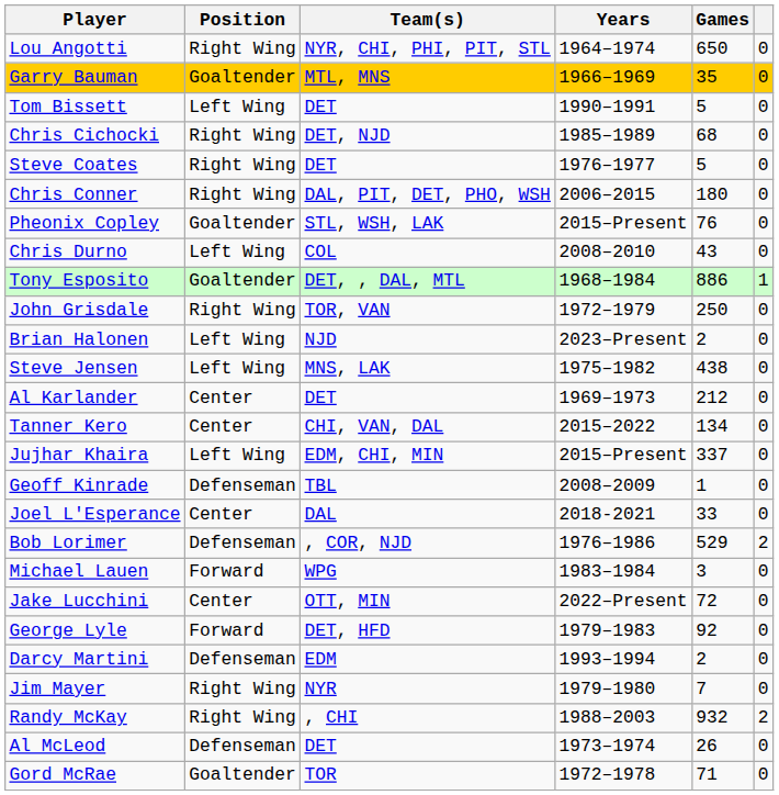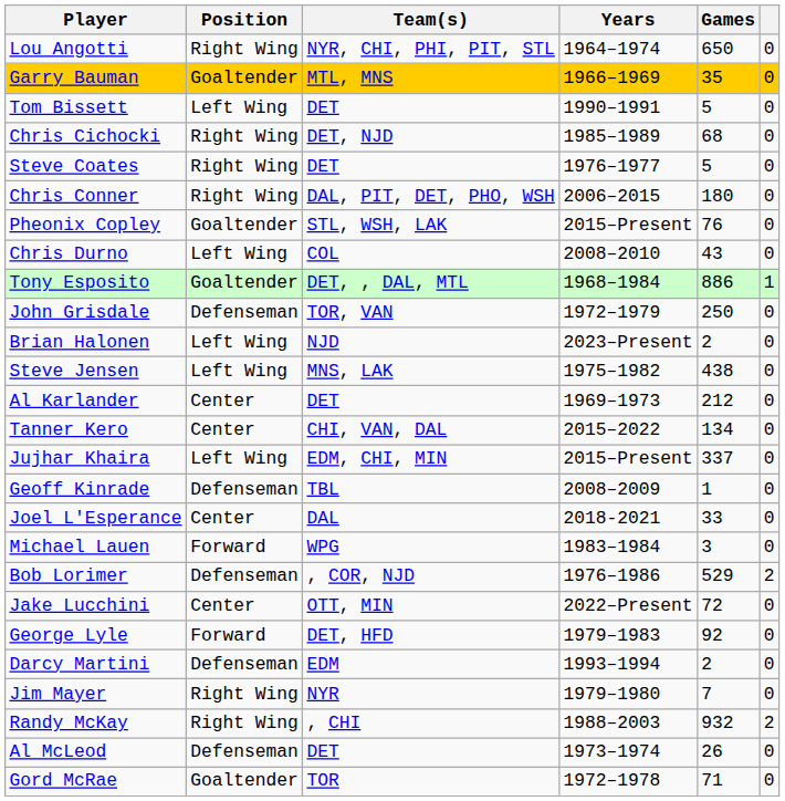John Grisdale | Position: Right Wing -> Defenseman
rows swapped: Michael Lauen <-> Bob Lorimer
